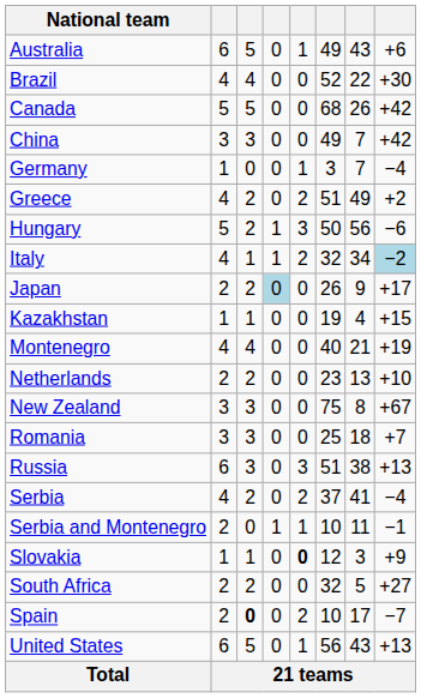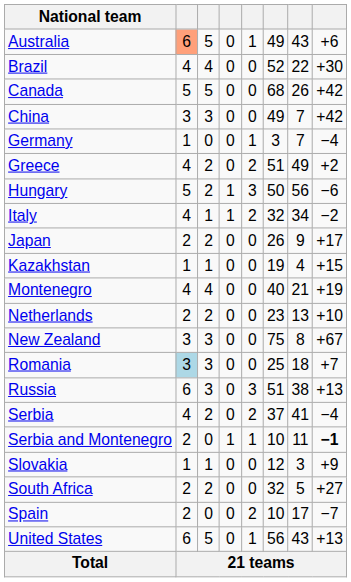Australia | column 2: no background -> lightsalmon background
Italy | column 8: lightblue background -> no background
Japan | column 4: lightblue background -> no background
Romania | column 2: no background -> lightblue background
Serbia and Montenegro | column 8: normal -> bold
Slovakia | column 5: bold -> normal
Spain | column 3: bold -> normal
